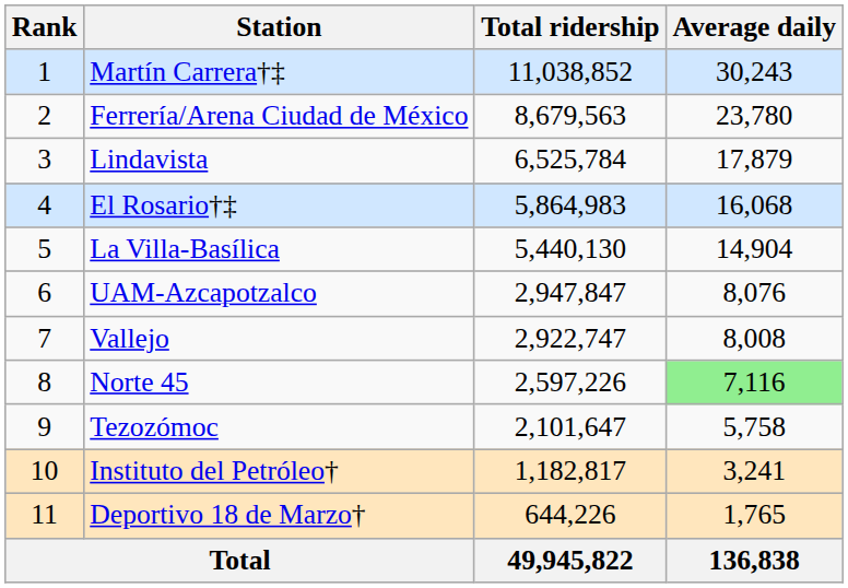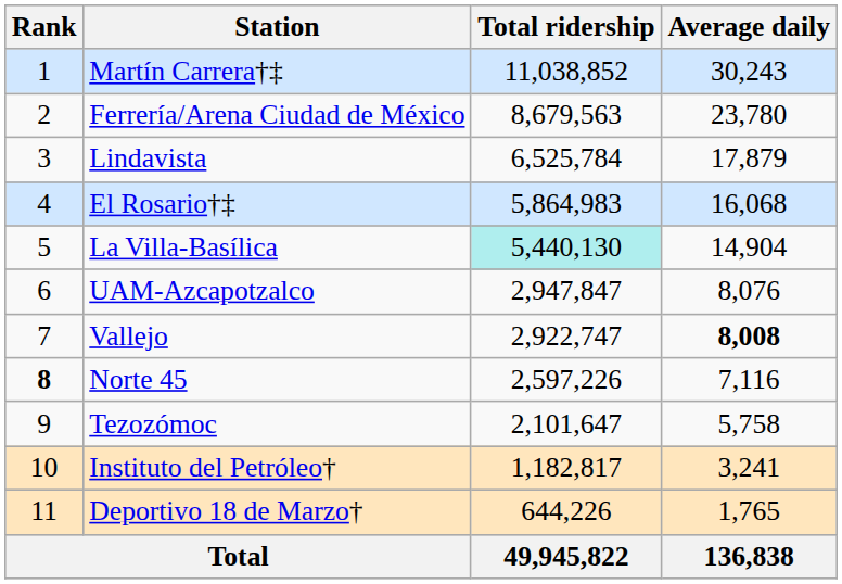La Villa-Basílica | Total ridership: no background -> paleturquoise background
Vallejo | Average daily: normal -> bold
Norte 45 | Rank: normal -> bold
Norte 45 | Average daily: lightgreen background -> no background
